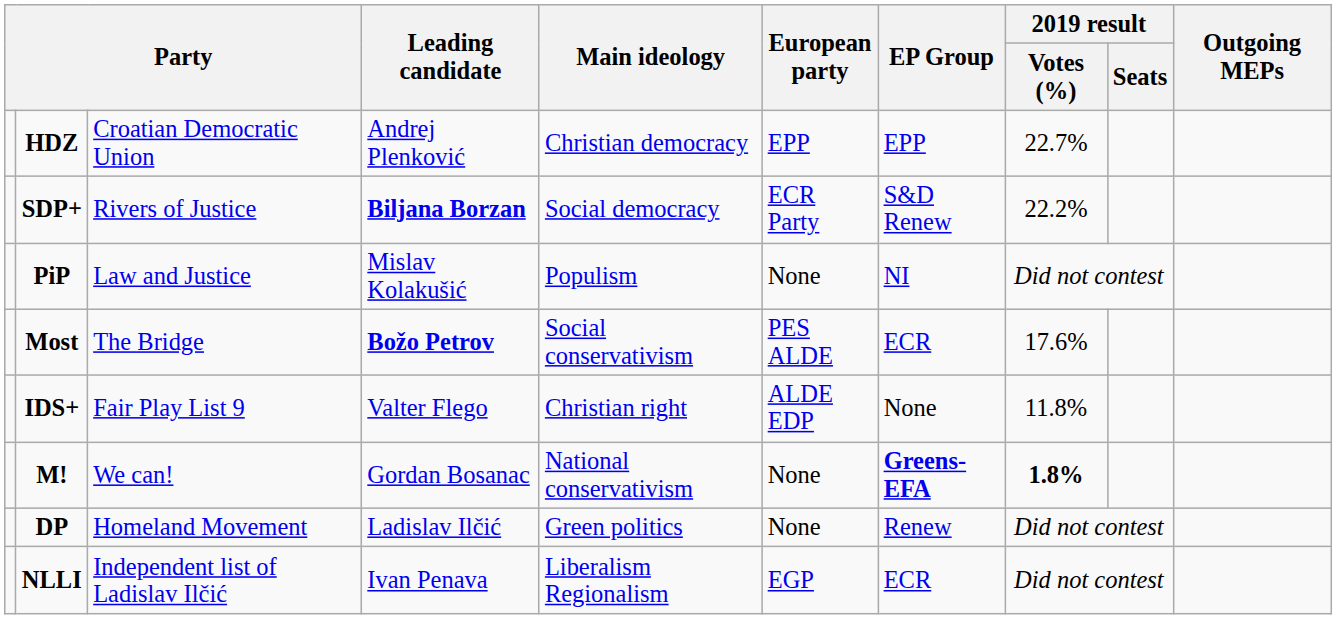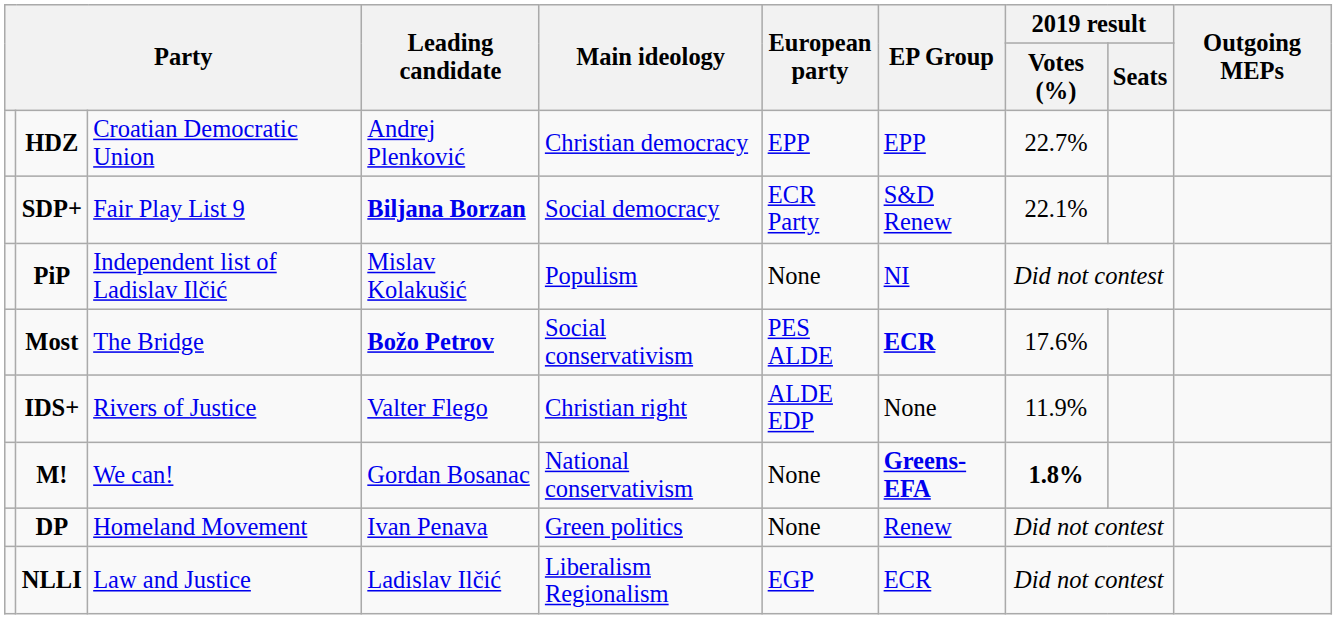SDP+ | column 3: Rivers of Justice -> Fair Play List 9
SDP+ | 2019 result / Votes (%): 22.2% -> 22.1%
PiP | column 3: Law and Justice -> Independent list of Ladislav Ilčić
Most | EP Group: normal -> bold
IDS+ | column 3: Fair Play List 9 -> Rivers of Justice
IDS+ | 2019 result / Votes (%): 11.8% -> 11.9%
DP | Leading candidate: Ladislav Ilčić -> Ivan Penava
NLLI | column 3: Independent list of Ladislav Ilčić -> Law and Justice
NLLI | Leading candidate: Ivan Penava -> Ladislav Ilčić
